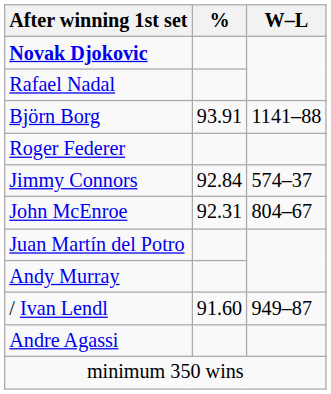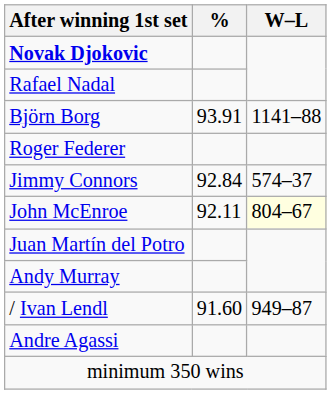John McEnroe | %: 92.31 -> 92.11
John McEnroe | W–L: no background -> lightyellow background
